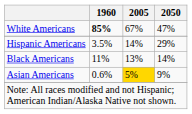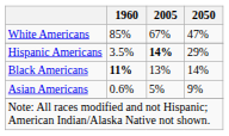White Americans | 1960: bold -> normal
Hispanic Americans | 2005: normal -> bold
Black Americans | 1960: normal -> bold
Asian Americans | 2005: gold background -> no background
